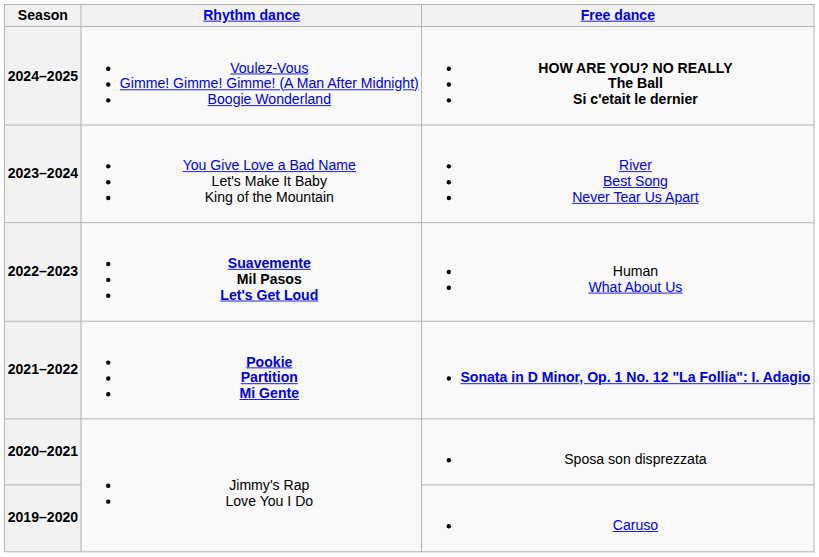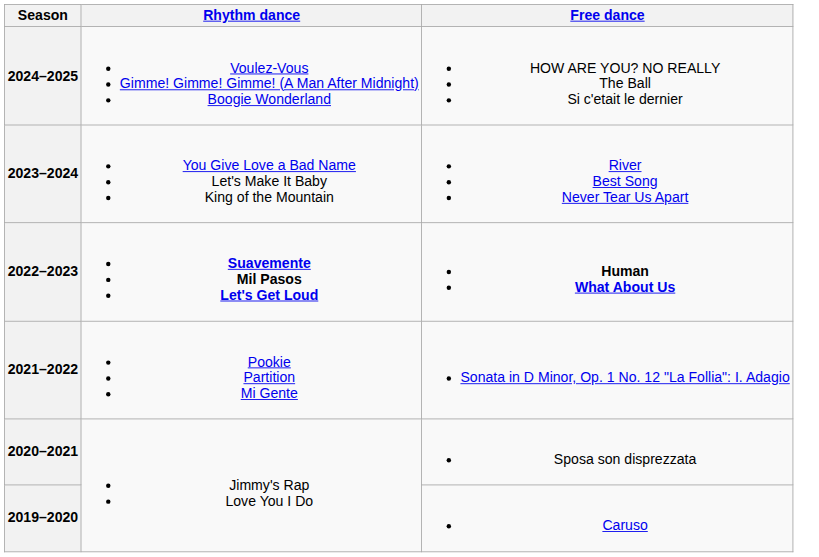2024–2025 | Free dance: bold -> normal
2022–2023 | Free dance: normal -> bold
2021–2022 | Rhythm dance: bold -> normal
2021–2022 | Free dance: bold -> normal
